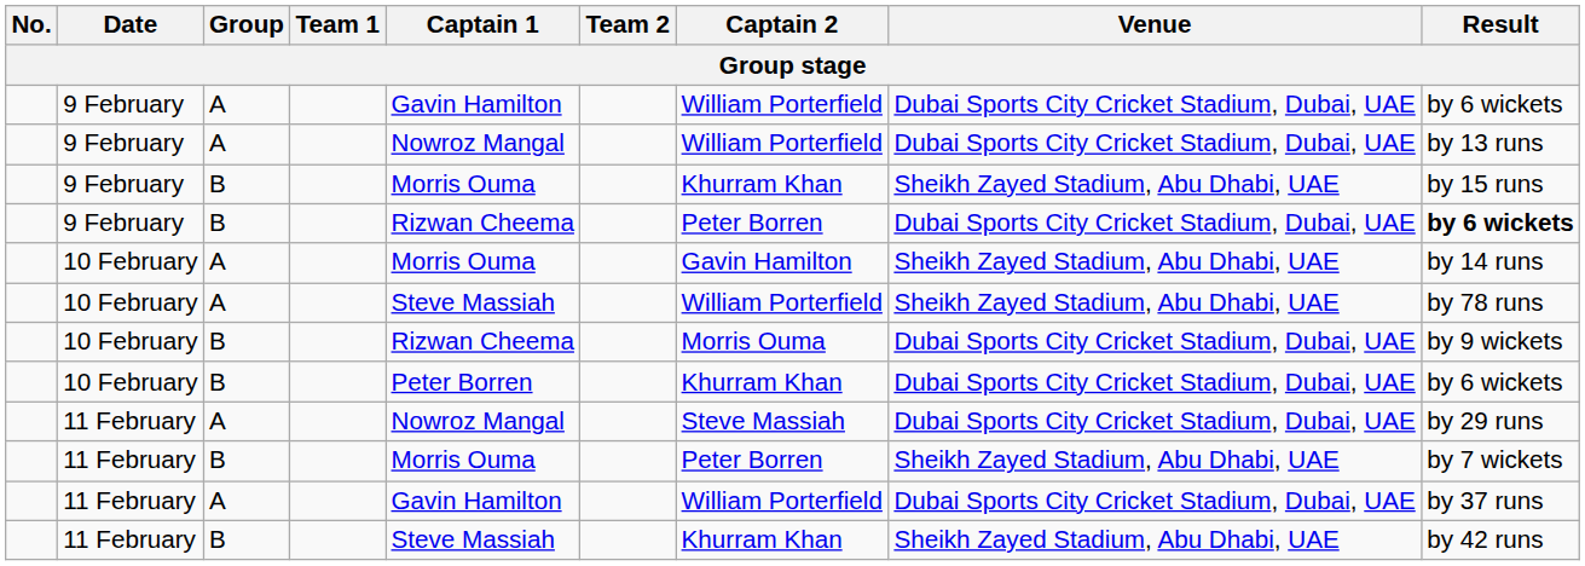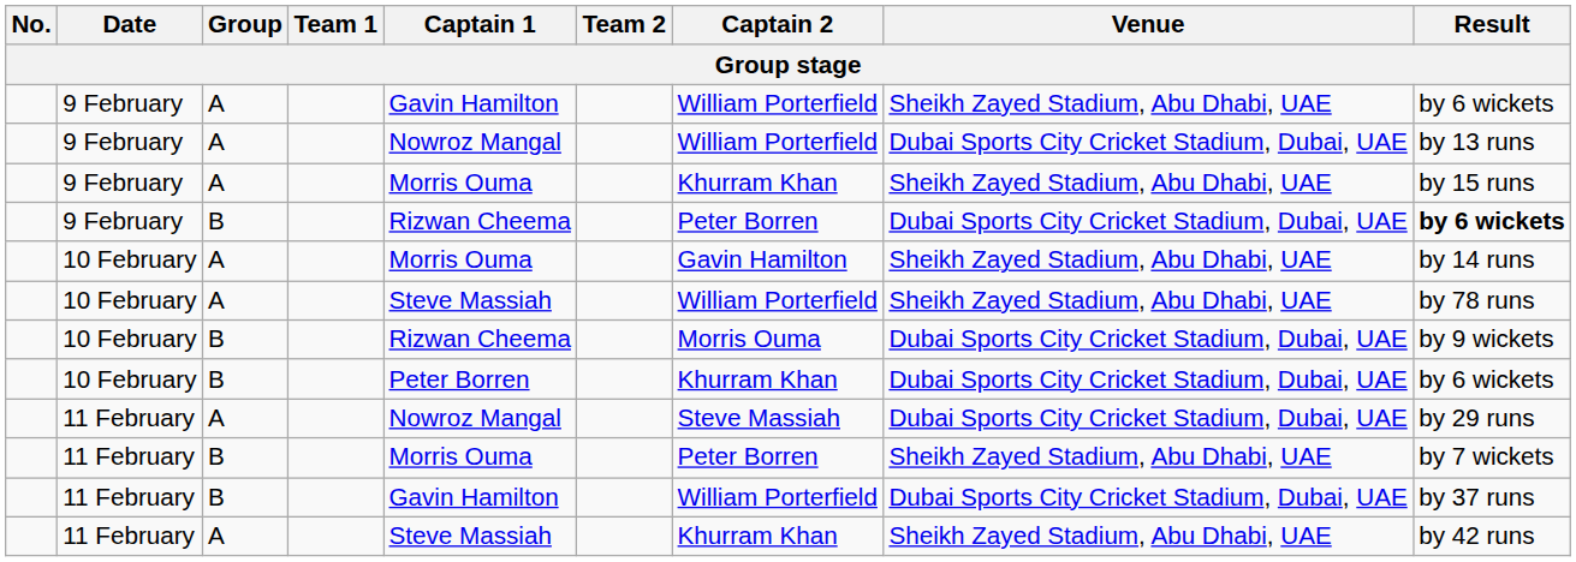row 3 | Venue: Dubai Sports City Cricket Stadium, Dubai, UAE -> Sheikh Zayed Stadium, Abu Dhabi, UAE
row 5 | Group: B -> A
row 13 | Group: A -> B
row 14 | Group: B -> A
